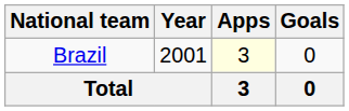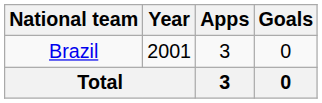Brazil | Apps: lightyellow background -> no background
